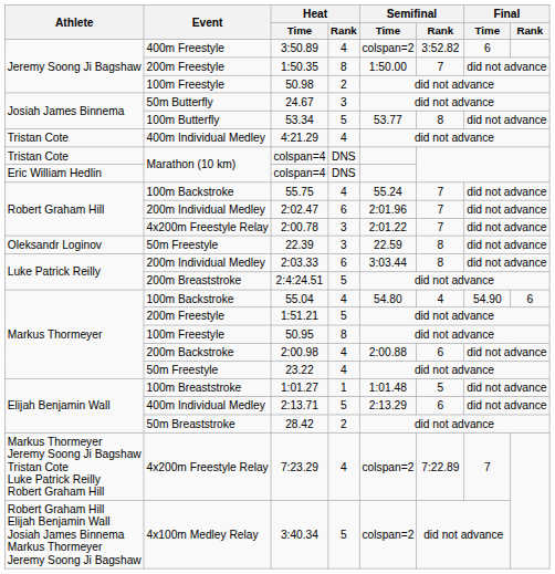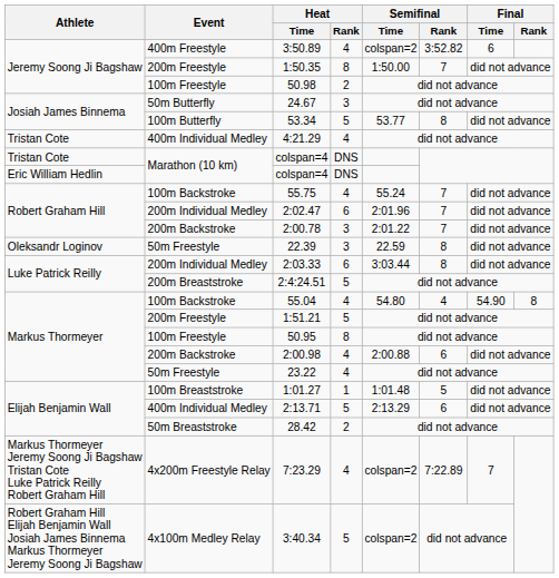2:00.78 | Event: 4x200m Freestyle Relay -> 200m Backstroke
55.04 | Final / Rank: 6 -> 8
